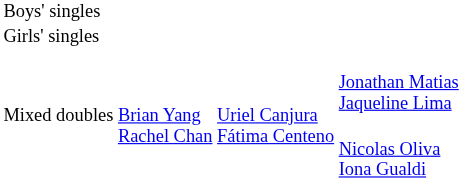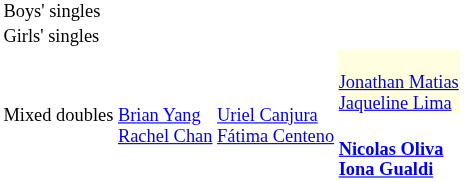Mixed doubles / Jonathan Matias Jaqueline Lima | column 4: no background -> lightyellow background
Mixed doubles / Nicolas Oliva Iona Gualdi | column 4: normal -> bold
